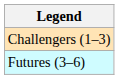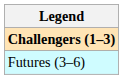row 2 | column 1: normal -> bold
